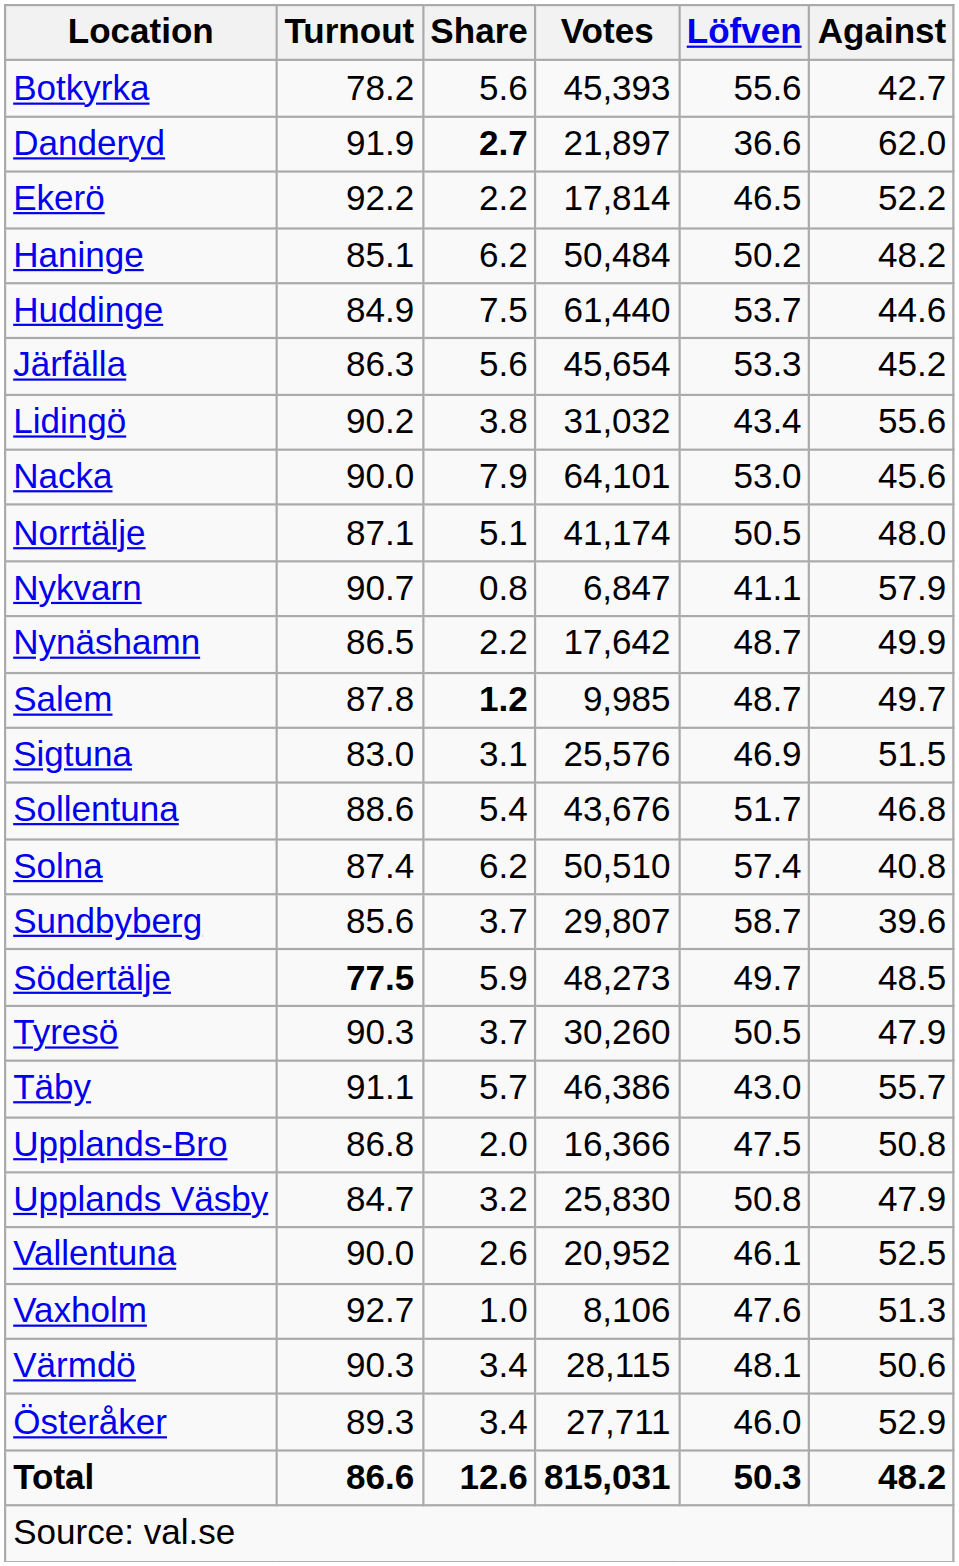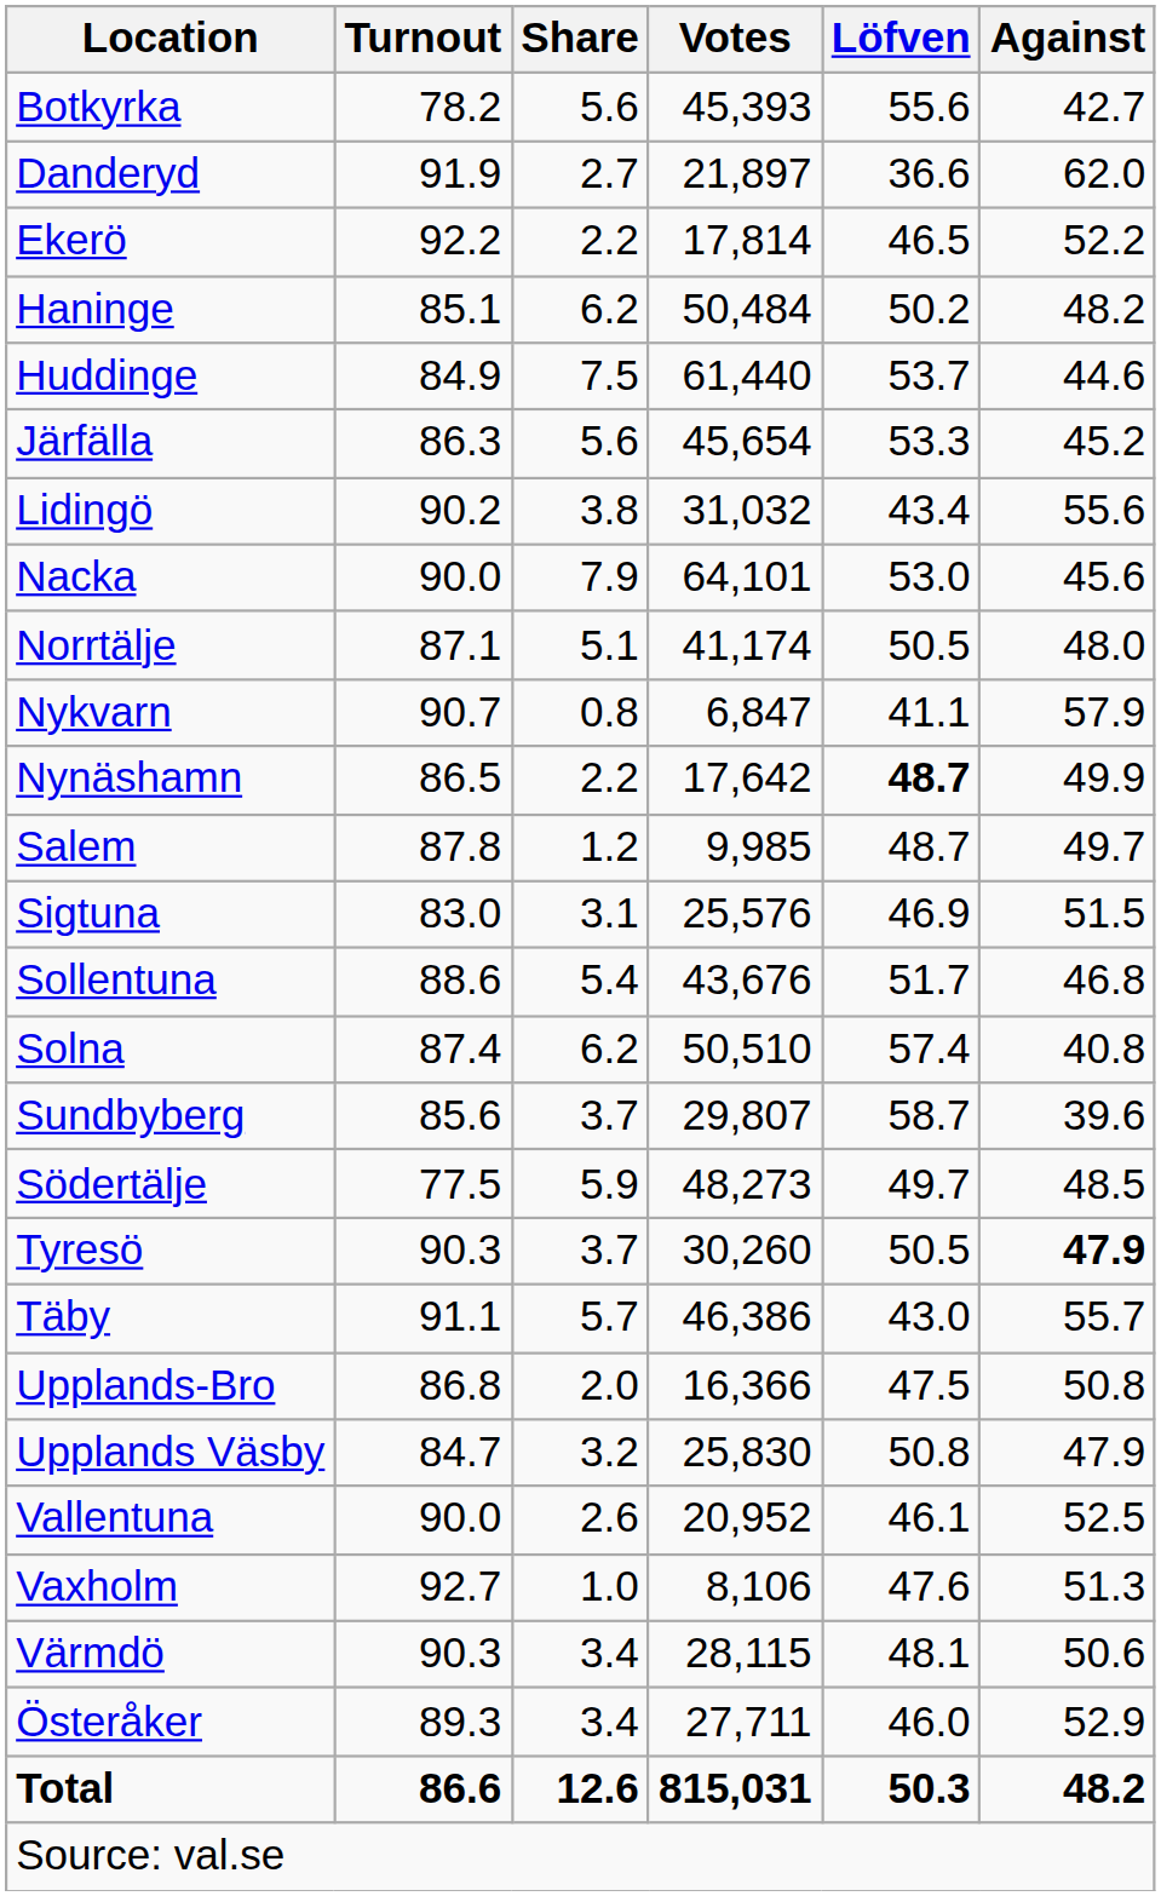Danderyd | Share: bold -> normal
Nynäshamn | Löfven: normal -> bold
Salem | Share: bold -> normal
Södertälje | Turnout: bold -> normal
Tyresö | Against: normal -> bold
